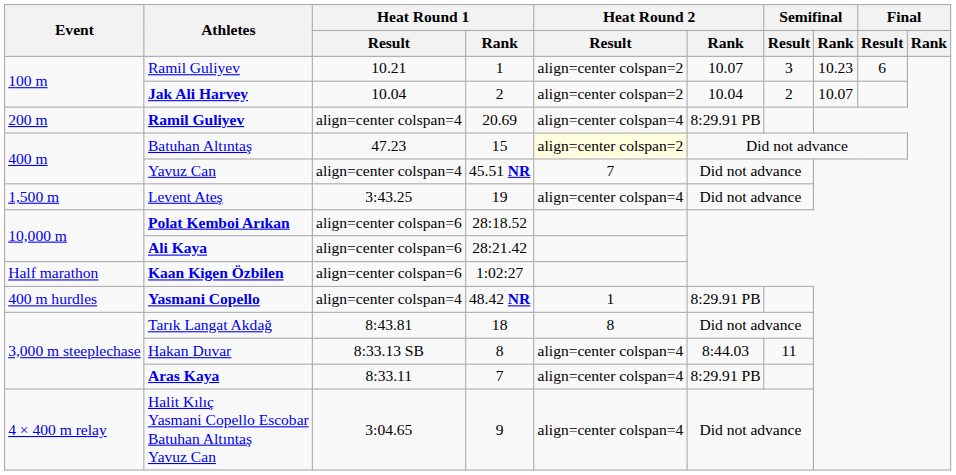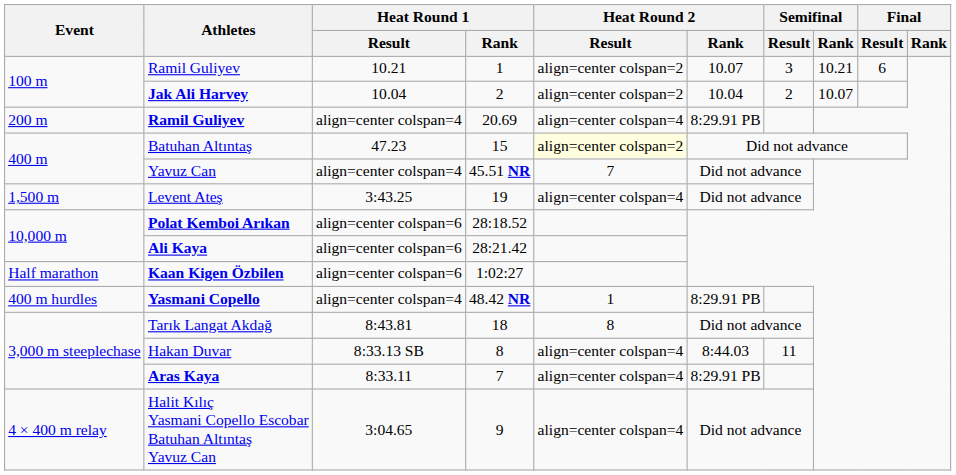Ramil Guliyev / 1 | Semifinal / Rank: 10.23 -> 10.21
